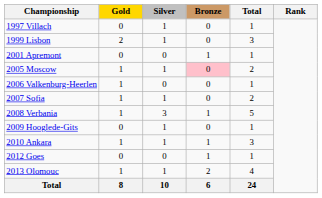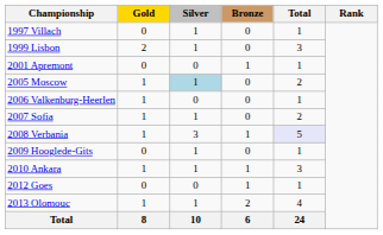2005 Moscow | Silver: no background -> lightblue background
2005 Moscow | Bronze: pink background -> no background
2008 Verbania | Total: no background -> lavender background
